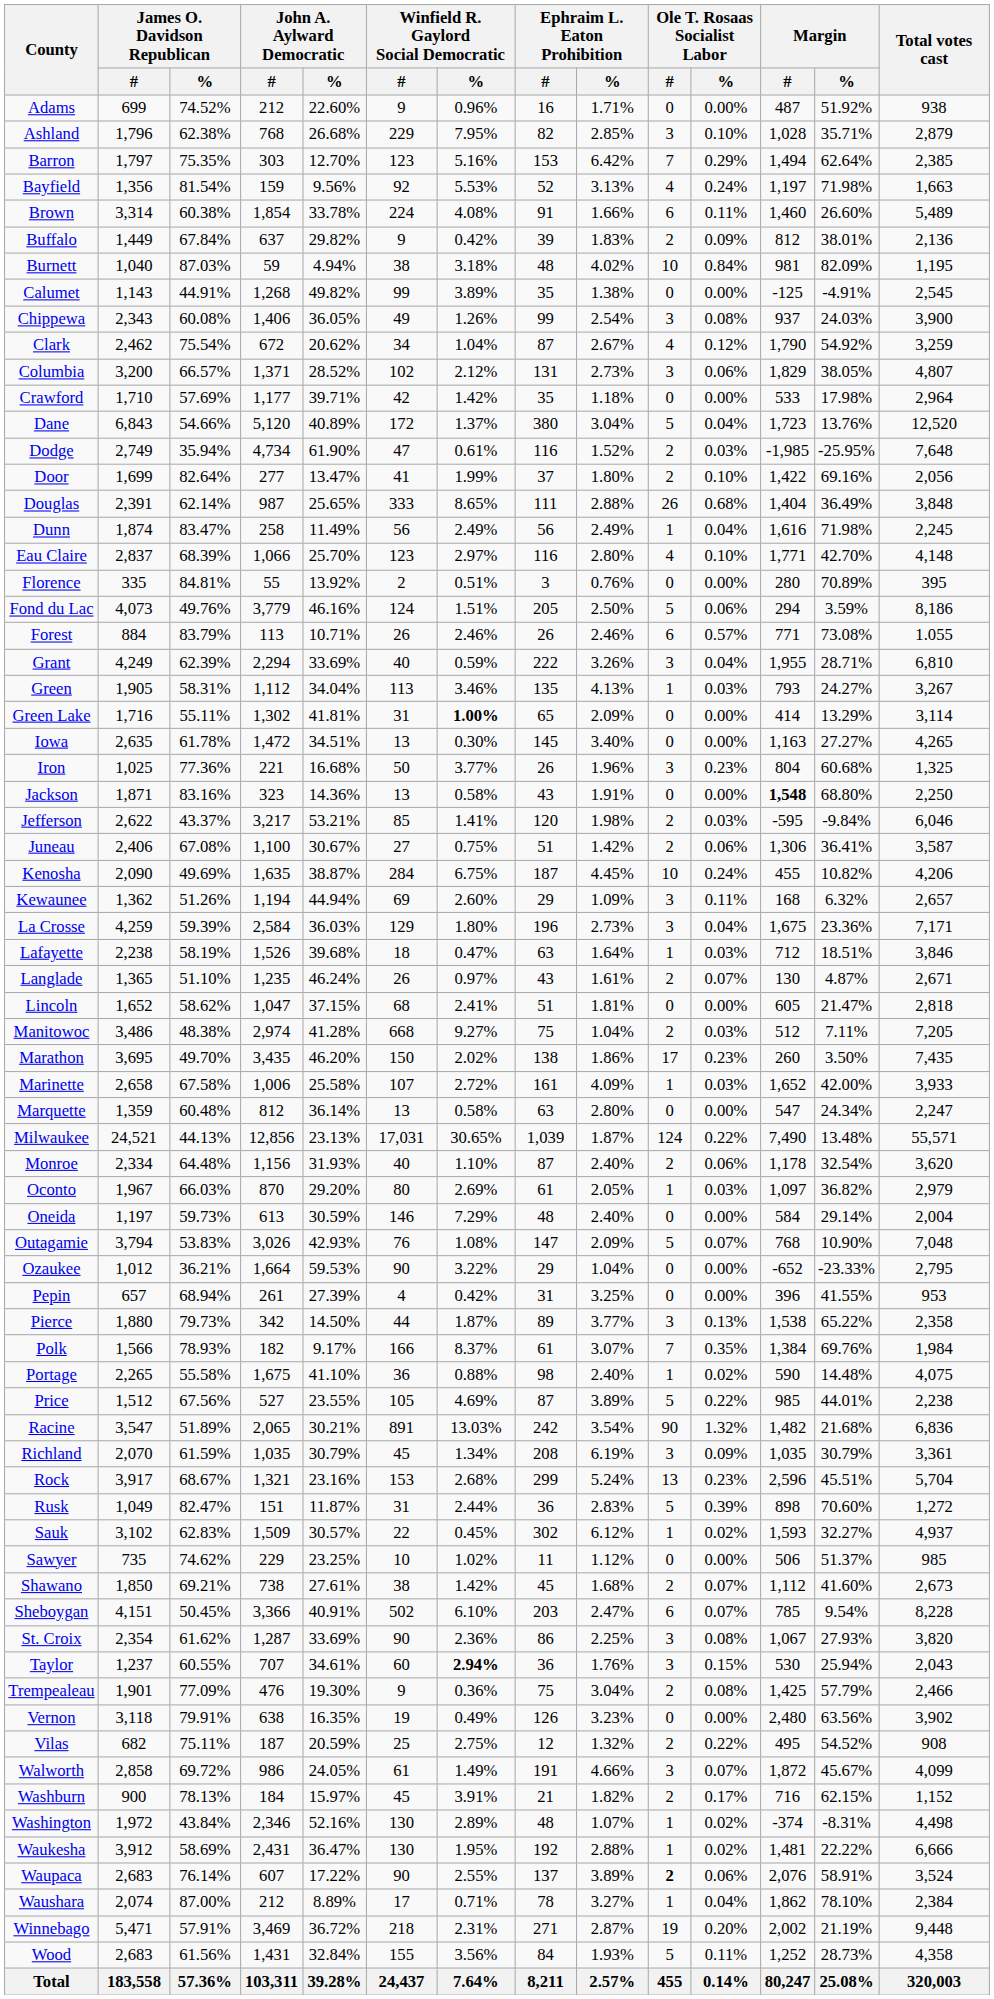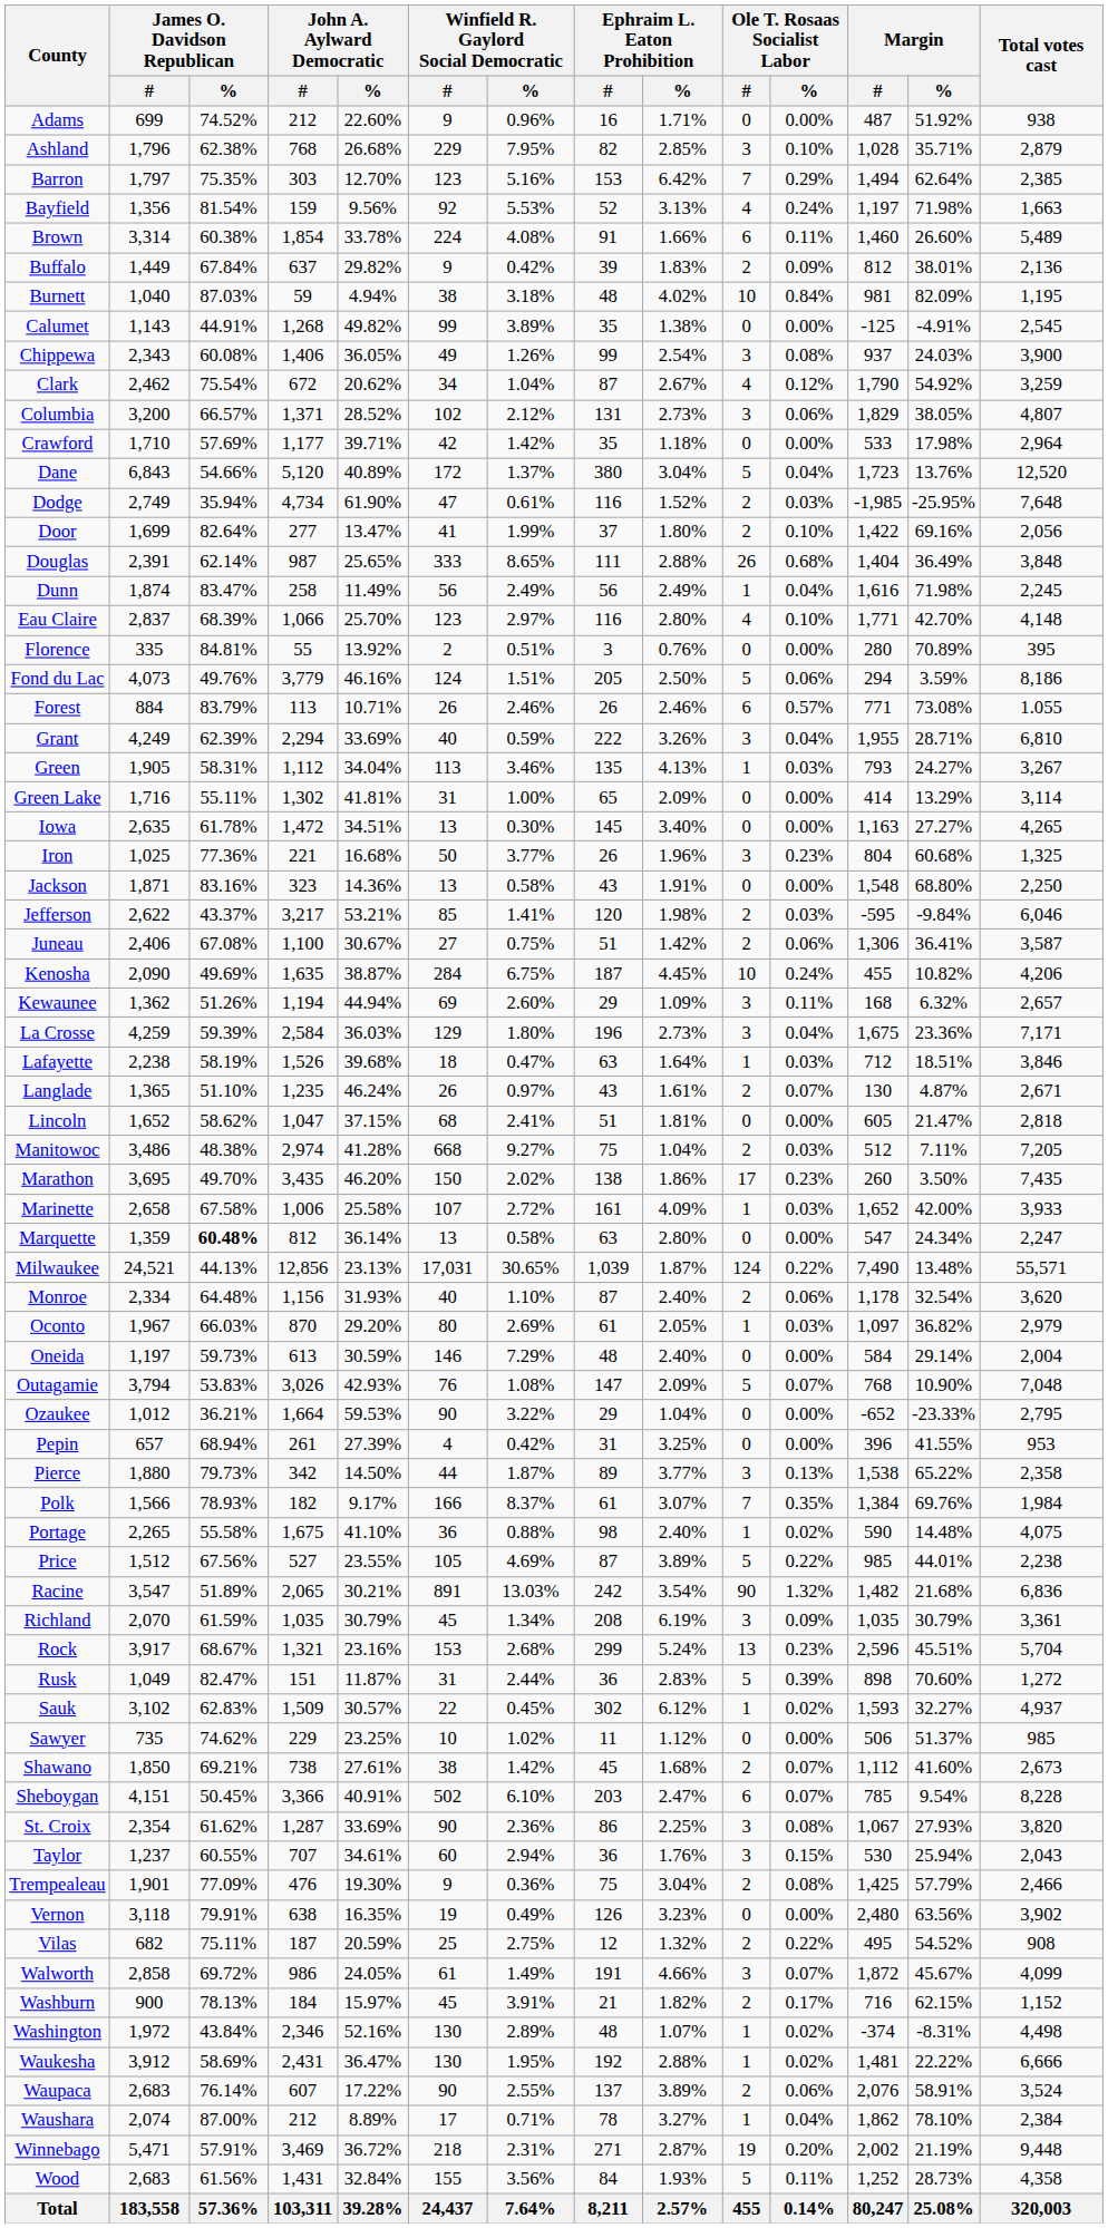Green Lake | Winfield R. Gaylord Social Democratic / %: bold -> normal
Jackson | Margin / #: bold -> normal
Marquette | James O. Davidson Republican / %: normal -> bold
Taylor | Winfield R. Gaylord Social Democratic / %: bold -> normal
Waupaca | Ole T. Rosaas Socialist Labor / #: bold -> normal
